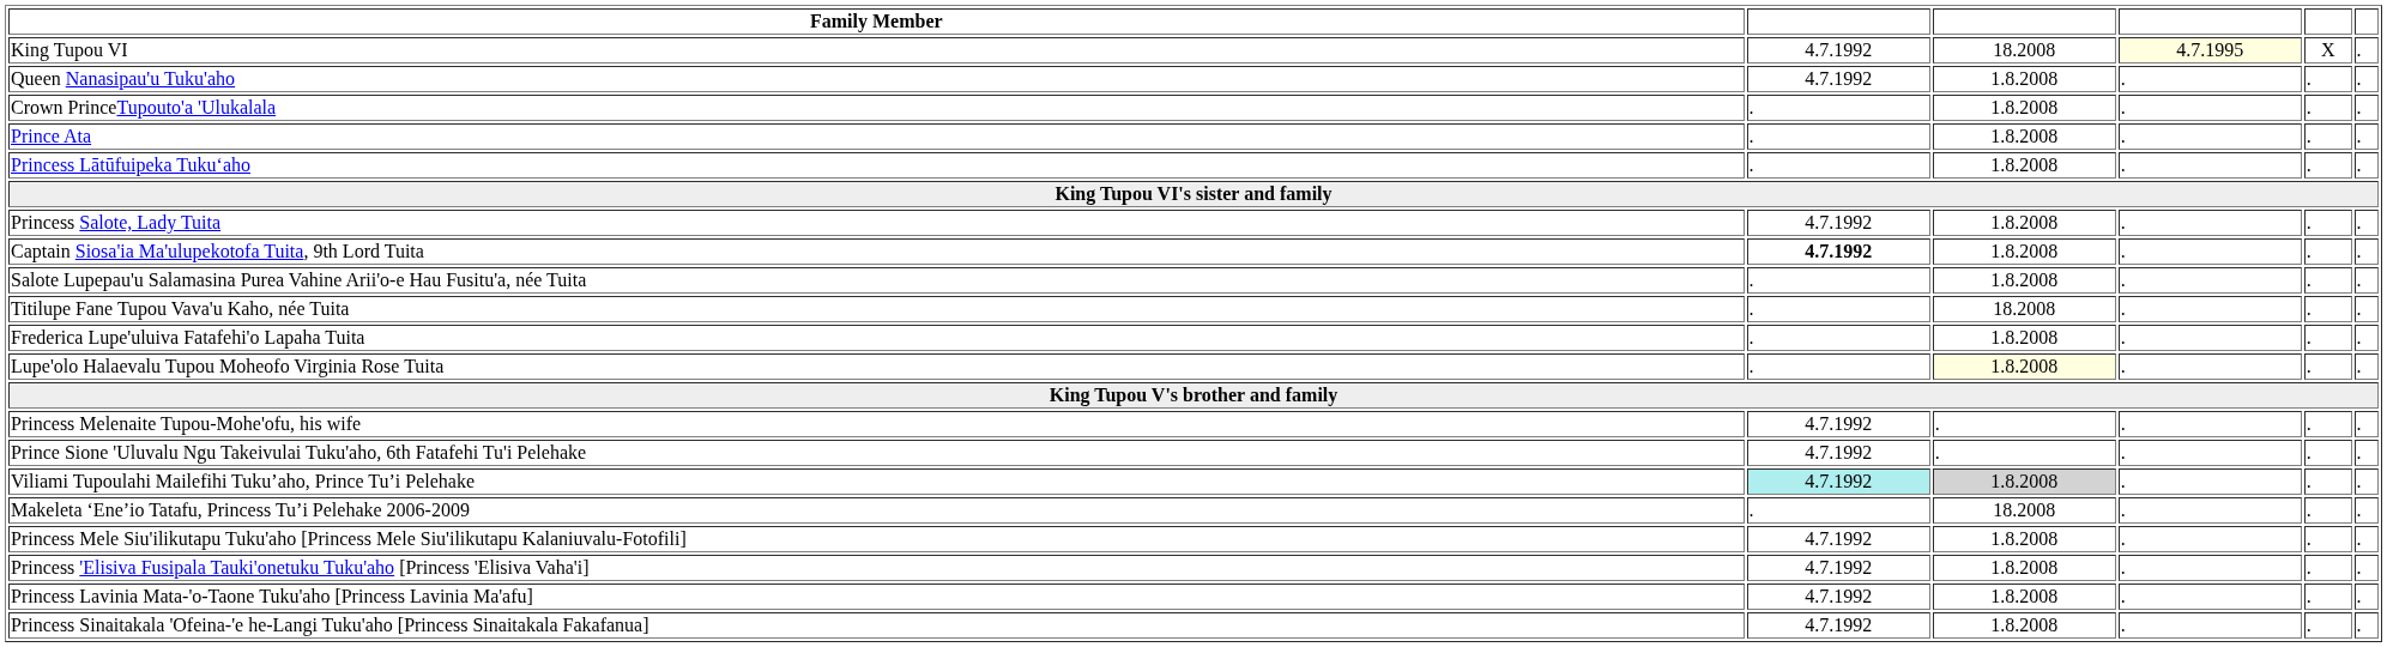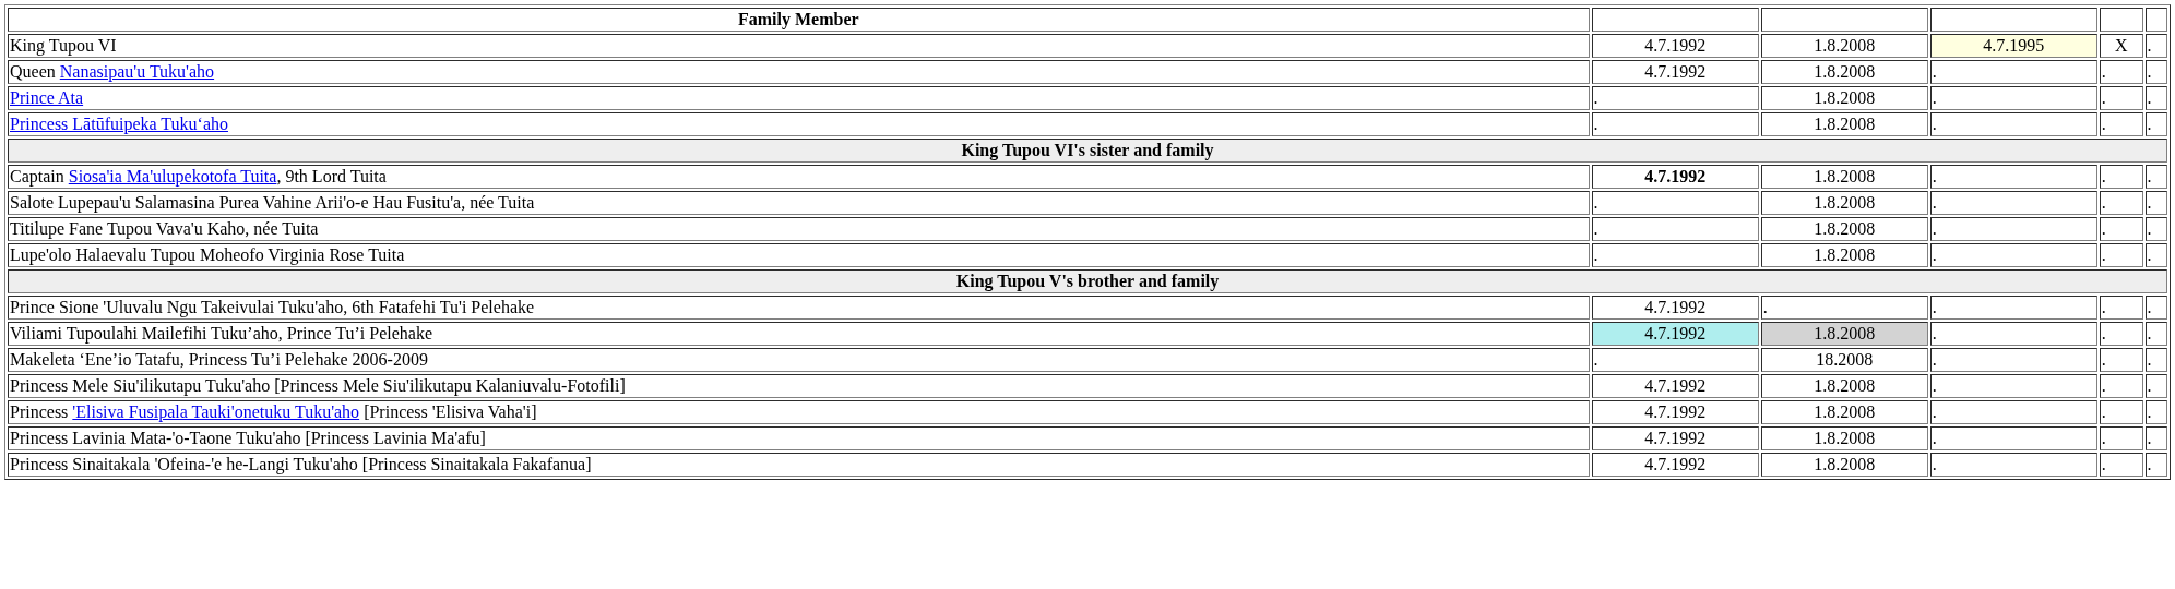King Tupou VI | column 3: 18.2008 -> 1.8.2008
- row: Crown PrinceTupouto'a 'Ulukalala | . | 1.8.2008 | . | . | .
- row: Princess Salote, Lady Tuita | 4.7.1992 | 1.8.2008 | . | . | .
Titilupe Fane Tupou Vava'u Kaho, née Tuita | column 3: 18.2008 -> 1.8.2008
- row: Frederica Lupe'uluiva Fatafehi'o Lapaha Tuita | . | 1.8.2008 | . | . | .
Lupe'olo Halaevalu Tupou Moheofo Virginia Rose Tuita | column 3: lightyellow background -> no background
- row: Princess Melenaite Tupou-Mohe'ofu, his wife | 4.7.1992 | . | . | . | .
